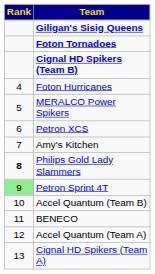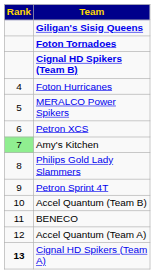Amy's Kitchen | Rank: no background -> lightgreen background
Philips Gold Lady Slammers | Rank: bold -> normal
Petron Sprint 4T | Rank: lightgreen background -> no background
Cignal HD Spikers (Team A) | Rank: normal -> bold
